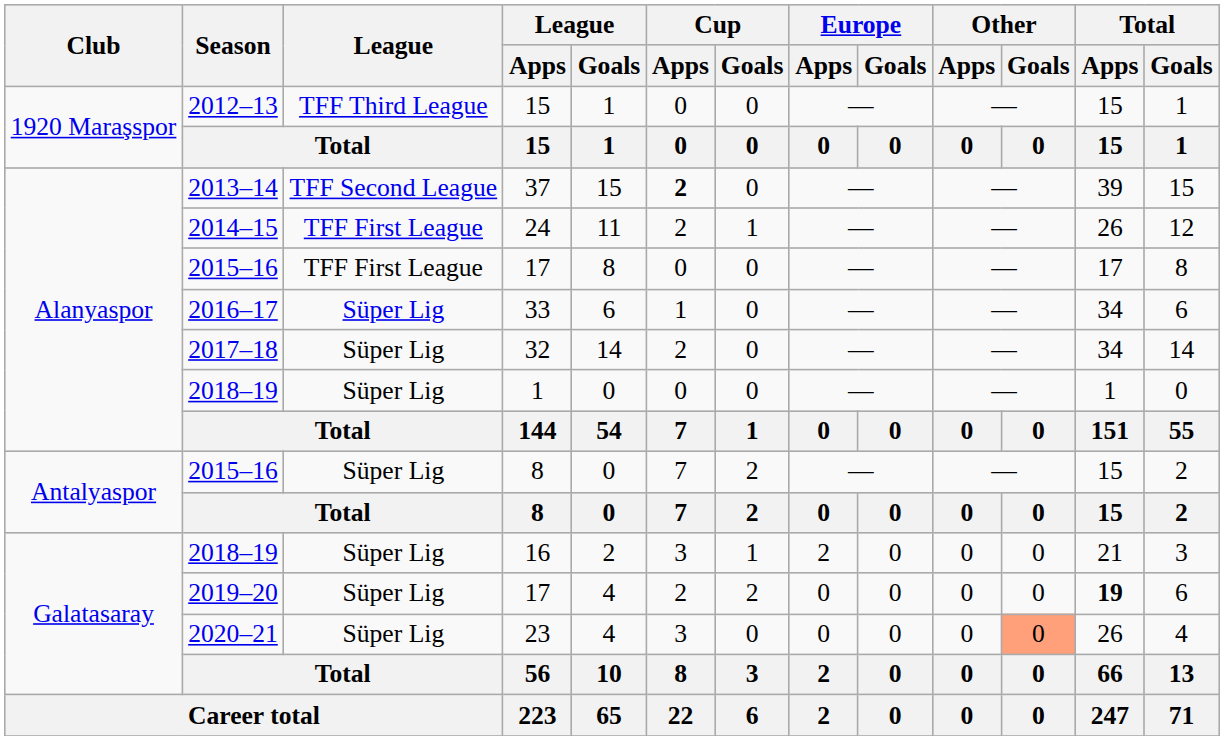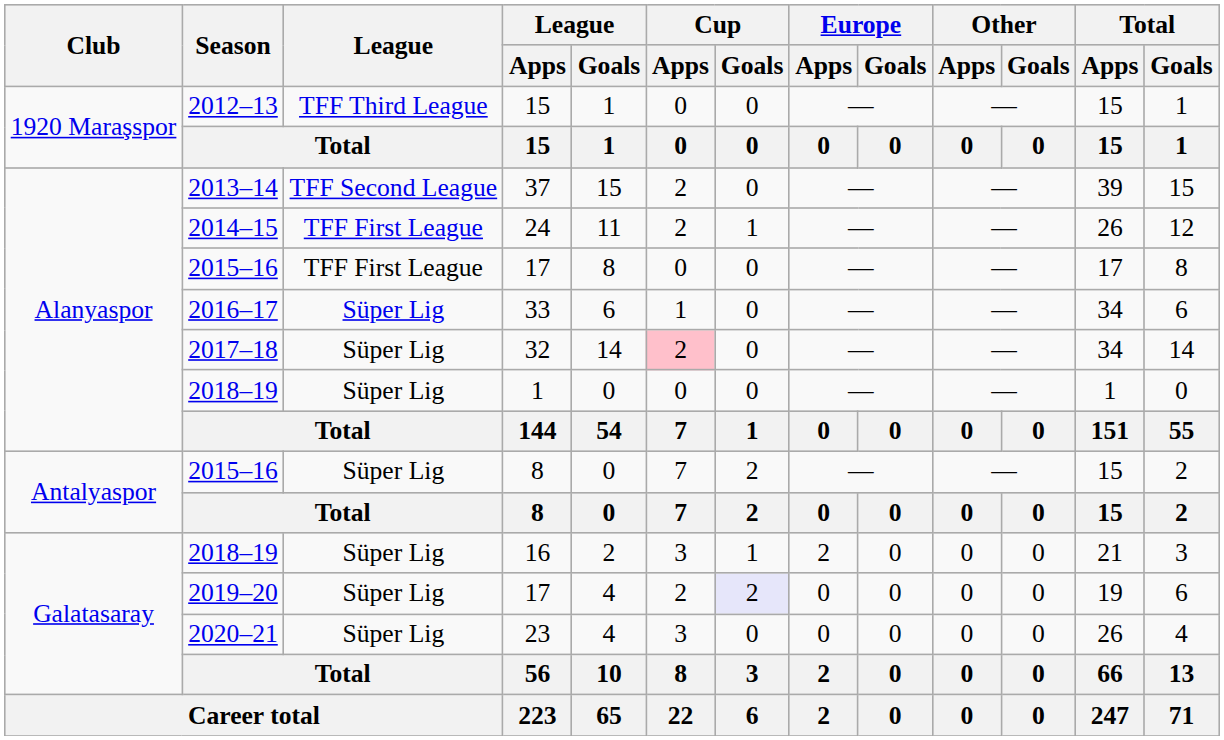37 | Cup / Apps: bold -> normal
32 | Cup / Apps: no background -> pink background
2019–20 / 17 | Cup / Goals: no background -> lavender background
2019–20 / 17 | Total / Apps: bold -> normal
23 | Other / Goals: lightsalmon background -> no background
